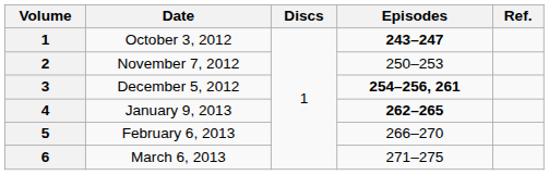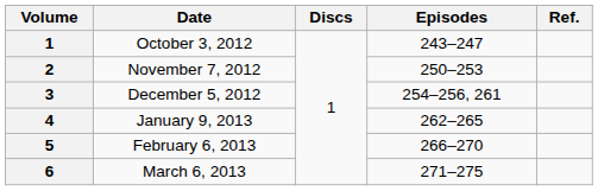October 3, 2012 | Episodes: bold -> normal
December 5, 2012 | Episodes: bold -> normal
January 9, 2013 | Episodes: bold -> normal
